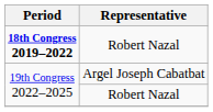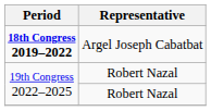row 2 | Representative: Robert Nazal -> Argel Joseph Cabatbat
row 3 | Representative: Argel Joseph Cabatbat -> Robert Nazal
